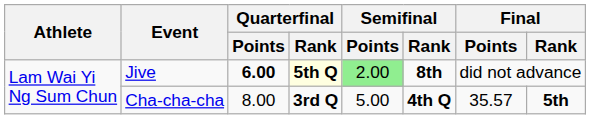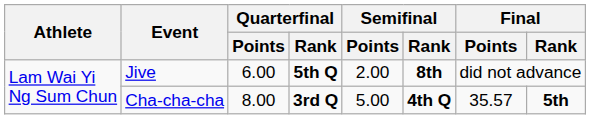row 3 | Quarterfinal / Points: bold -> normal
row 3 | Quarterfinal / Rank: lightyellow background -> no background
row 3 | Semifinal / Points: lightgreen background -> no background
